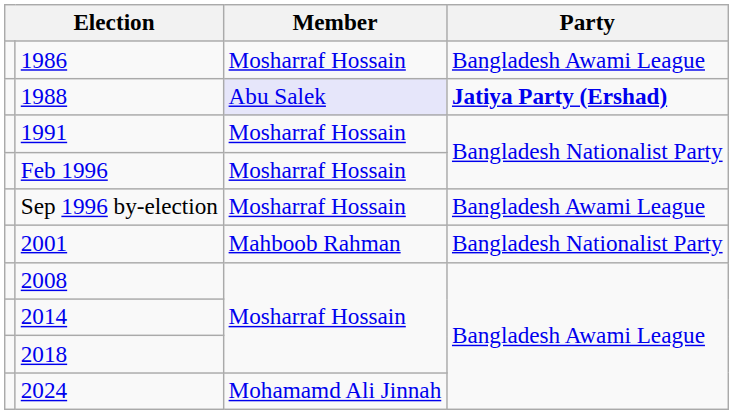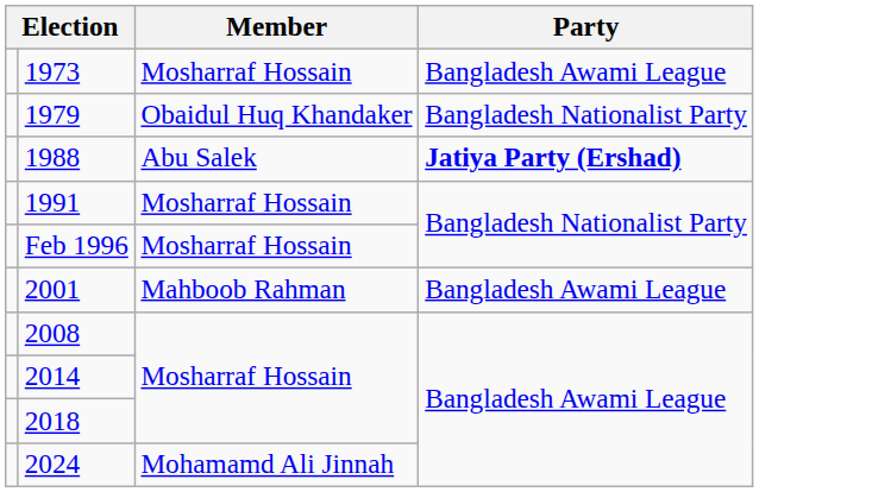+ row: 1973 | Mosharraf Hossain | Bangladesh Awami League
+ row: 1979 | Obaidul Huq Khandaker | Bangladesh Nationalist Party
- row: 1986 | Mosharraf Hossain | Bangladesh Awami League
1988 | Member: lavender background -> no background
- row: Sep 1996 by-election | Mosharraf Hossain | Bangladesh Awami League
2001 | Party: Bangladesh Nationalist Party -> Bangladesh Awami League
